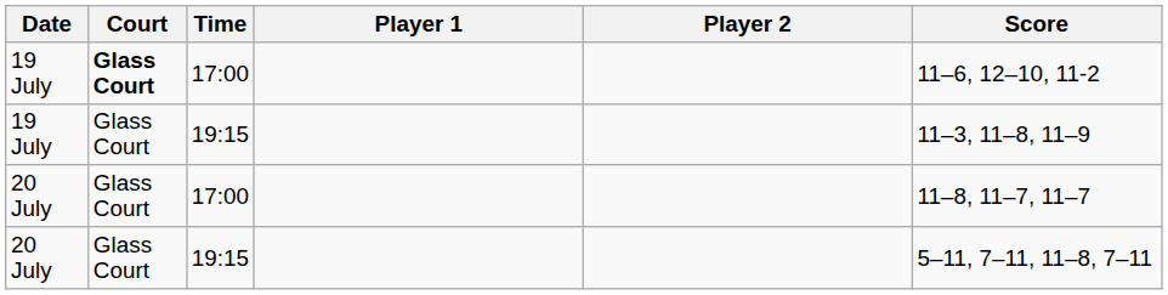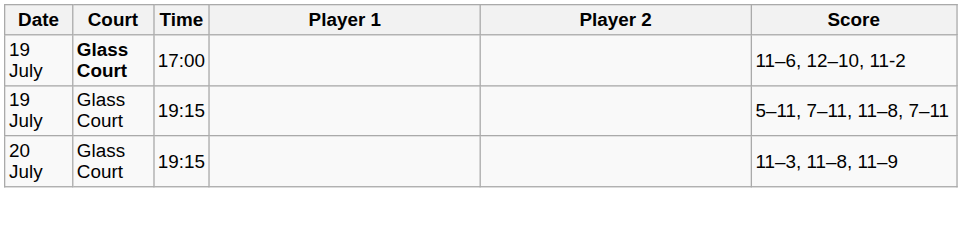19 July / 19:15 | Score: 11–3, 11–8, 11–9 -> 5–11, 7–11, 11–8, 7–11
- row: 20 July | Glass Court | 17:00 | 11–8, 11–7, 11–7
20 July / 19:15 | Score: 5–11, 7–11, 11–8, 7–11 -> 11–3, 11–8, 11–9
